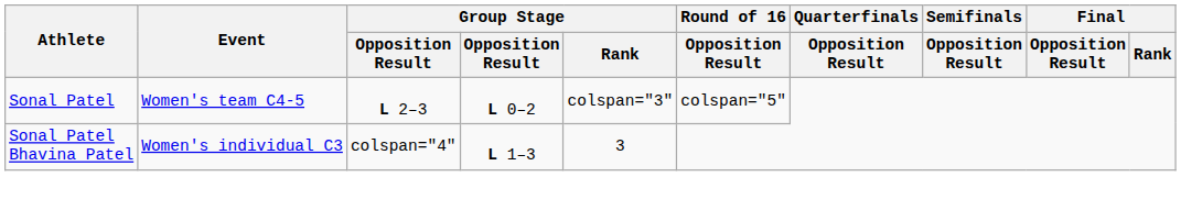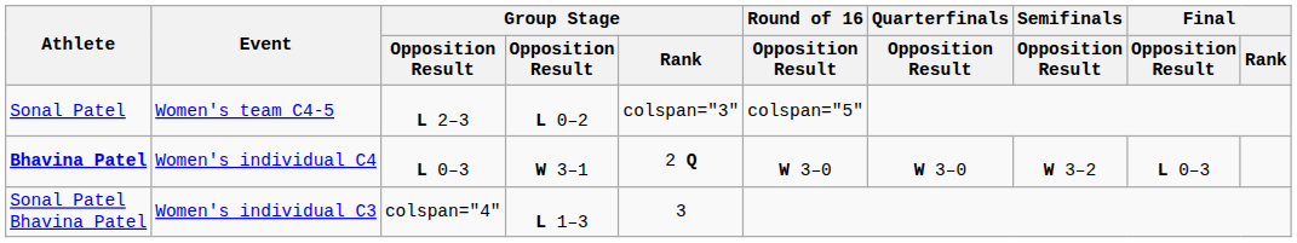+ row: Bhavina Patel | Women's individual C4 | L 0–3 | W 3–1 | 2 Q | W 3–0 | W 3–0 | W 3–2 | L 0–3
